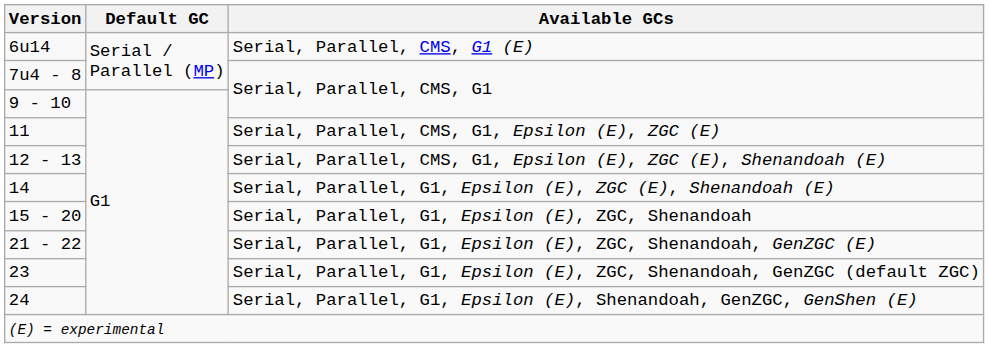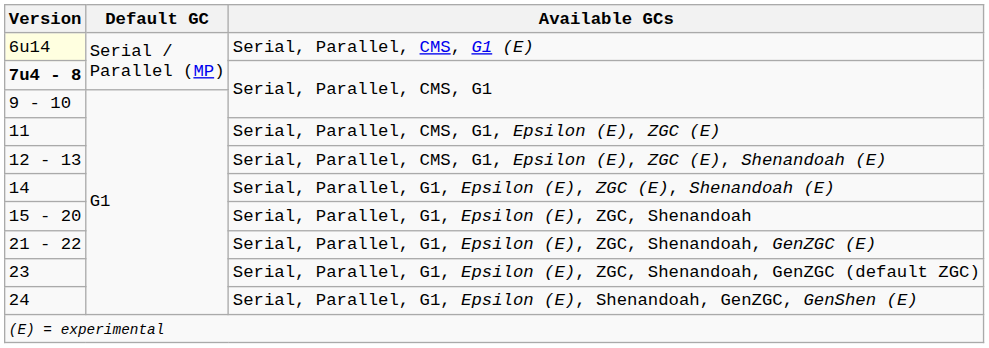Serial, Parallel, CMS, G1 (E) | Version: no background -> lightyellow background
7u4 - 8 / Serial, Parallel, CMS, G1 | Version: normal -> bold
